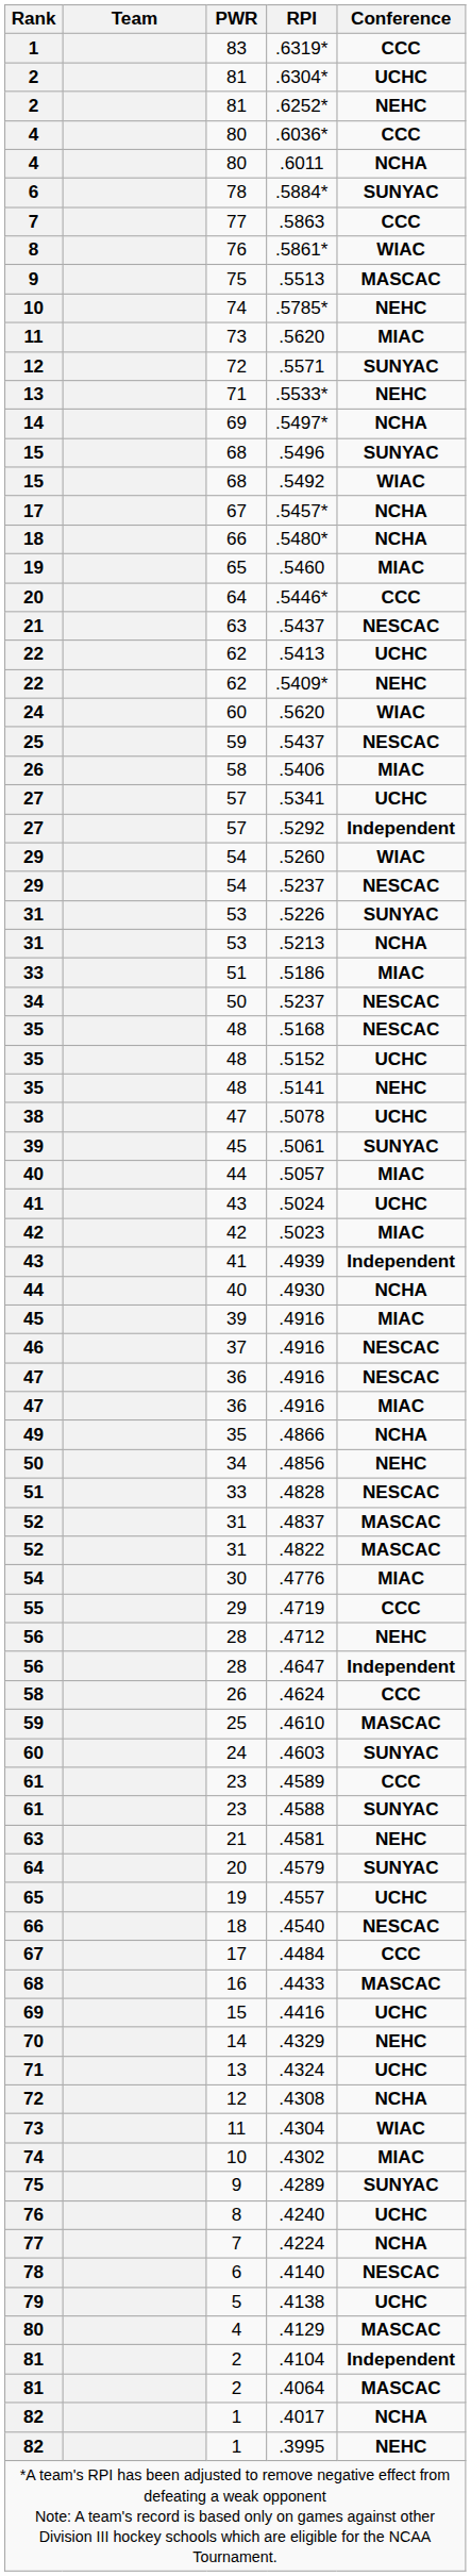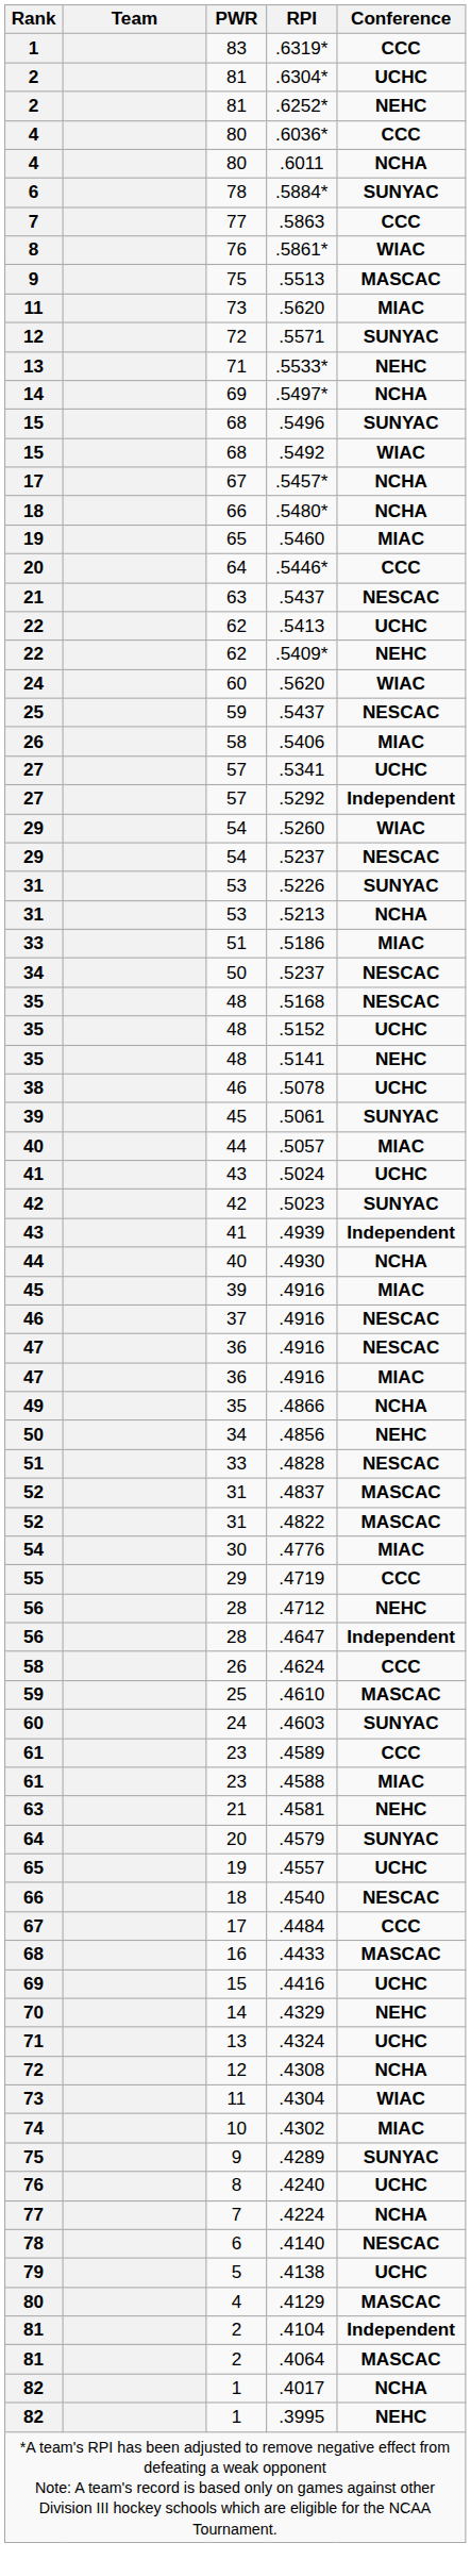- row: 10 | 74 | .5785* | NEHC
.5078 | PWR: 47 -> 46
.5023 | Conference: MIAC -> SUNYAC
.4588 | Conference: SUNYAC -> MIAC
